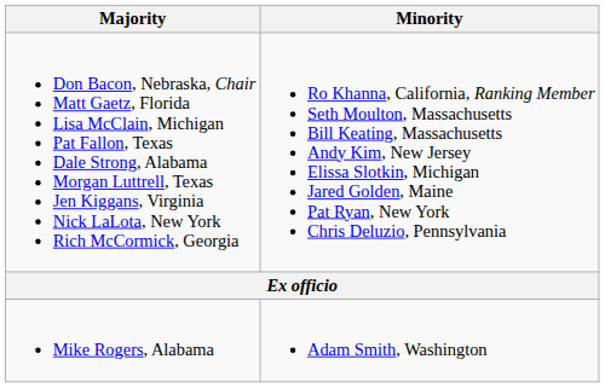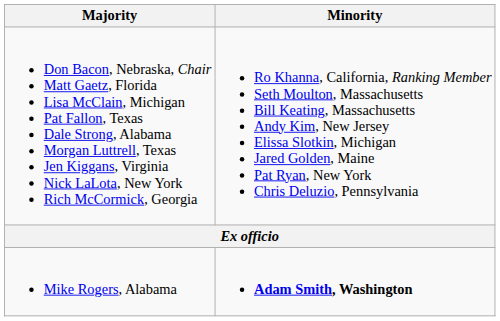Mike Rogers, Alabama | Minority: normal -> bold
